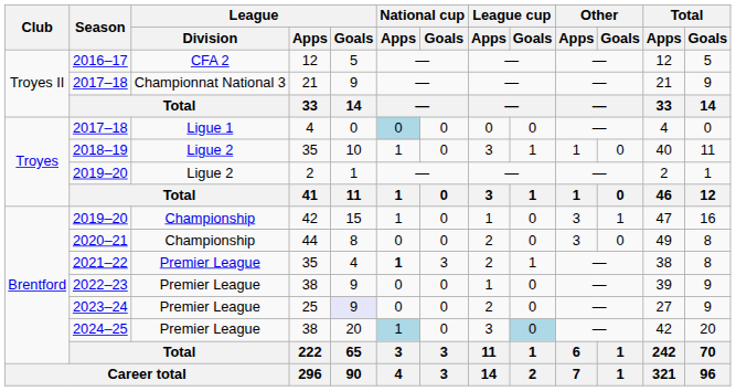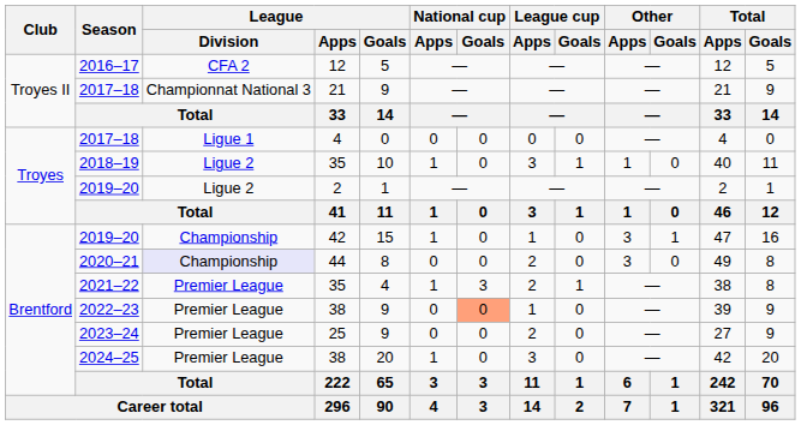2017–18 / 4 | National cup / Apps: lightblue background -> no background
2020–21 | League / Division: no background -> lavender background
2021–22 | National cup / Apps: bold -> normal
2022–23 | National cup / Goals: no background -> lightsalmon background
2023–24 | League / Goals: lavender background -> no background
2024–25 | National cup / Apps: lightblue background -> no background
2024–25 | League cup / Goals: lightblue background -> no background
